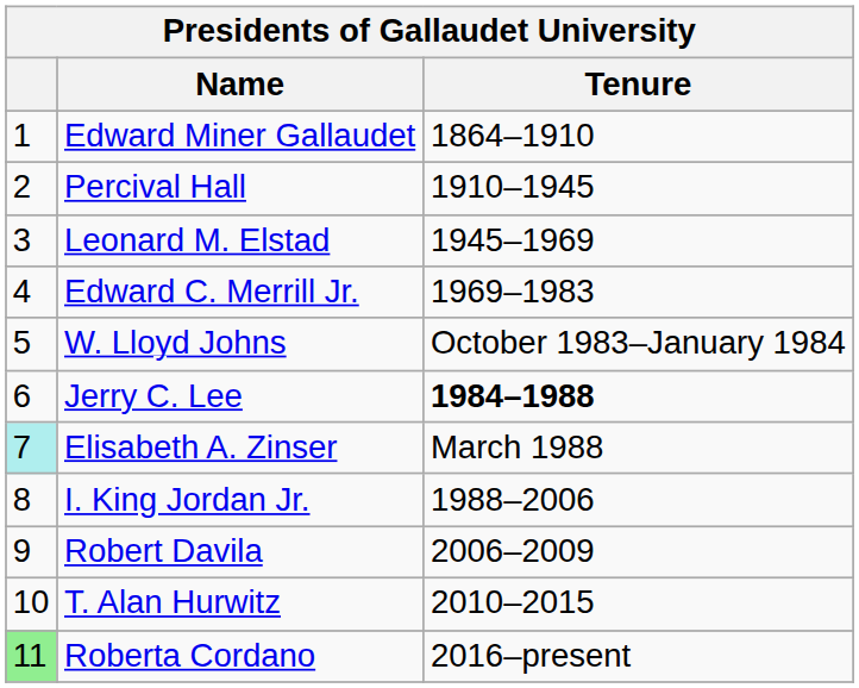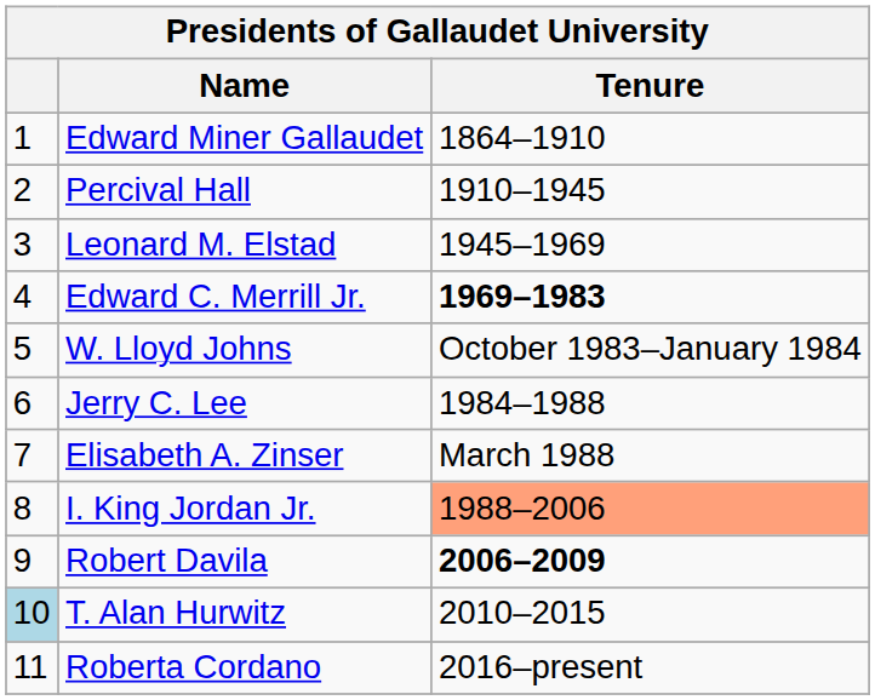Edward C. Merrill Jr. | Tenure: normal -> bold
Jerry C. Lee | Tenure: bold -> normal
Elisabeth A. Zinser | column 1: paleturquoise background -> no background
I. King Jordan Jr. | Tenure: no background -> lightsalmon background
Robert Davila | Tenure: normal -> bold
T. Alan Hurwitz | column 1: no background -> lightblue background
Roberta Cordano | column 1: lightgreen background -> no background
